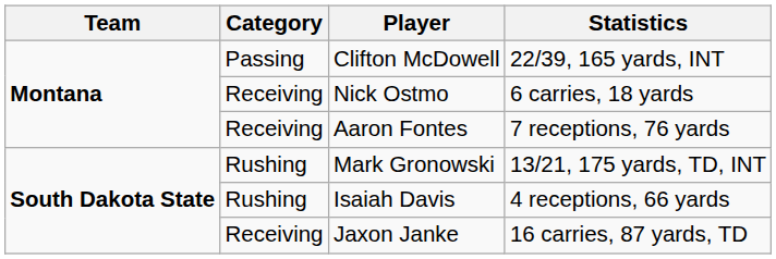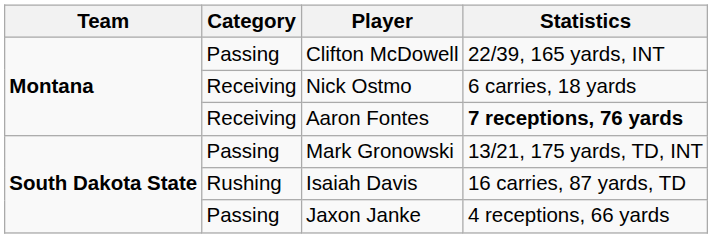Aaron Fontes | Statistics: normal -> bold
Mark Gronowski | Category: Rushing -> Passing
Isaiah Davis | Statistics: 4 receptions, 66 yards -> 16 carries, 87 yards, TD
Jaxon Janke | Category: Receiving -> Passing
Jaxon Janke | Statistics: 16 carries, 87 yards, TD -> 4 receptions, 66 yards
